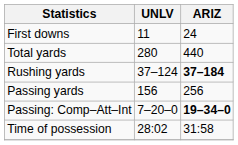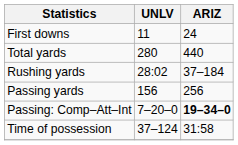Rushing yards | UNLV: 37–124 -> 28:02
Rushing yards | ARIZ: bold -> normal
Time of possession | UNLV: 28:02 -> 37–124
